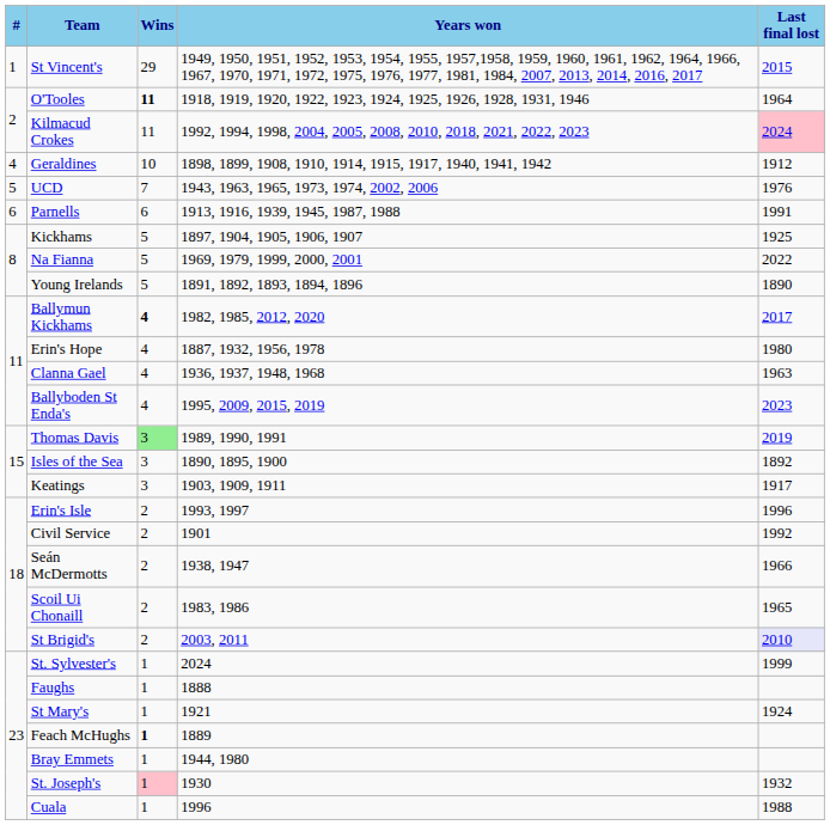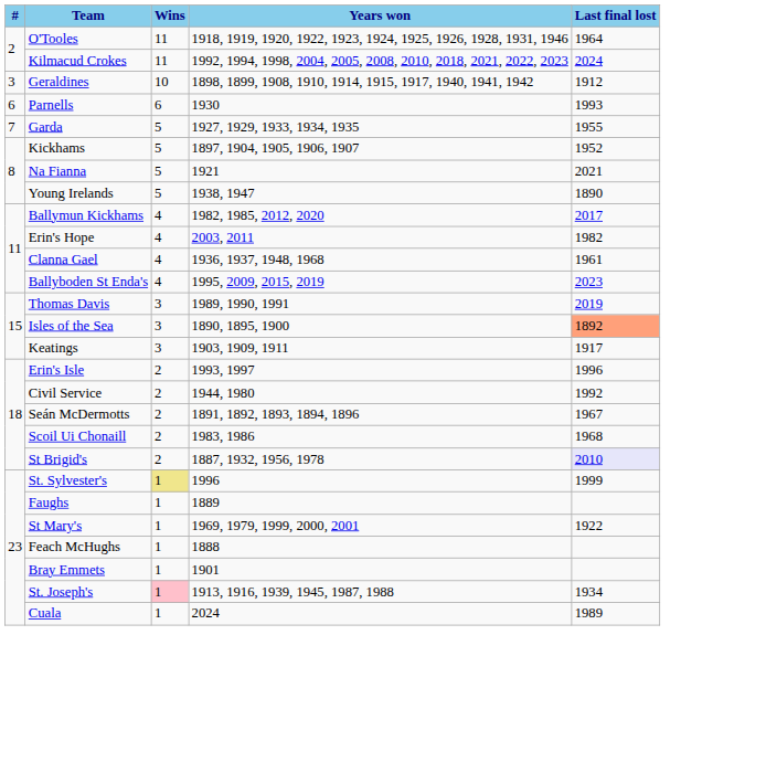- row: 1 | St Vincent's | 29 | 1949, 1950, 1951, 1952, 1953, 1954, 1955, 1957,1958, 1959, 1960, 1961, 1962, 1964, 1966, 1967, 1970, 1971, 1972, 1975, 1976, 1977, 1981, 1984, 2007, 2013, 2014, 2016, 2017 | 2015
O'Tooles | Wins: bold -> normal
Kilmacud Crokes | Last final lost: pink background -> no background
Geraldines | #: 4 -> 3
- row: 5 | UCD | 7 | 1943, 1963, 1965, 1973, 1974, 2002, 2006 | 1976
Parnells | Years won: 1913, 1916, 1939, 1945, 1987, 1988 -> 1930
Parnells | Last final lost: 1991 -> 1993
+ row: 7 | Garda | 5 | 1927, 1929, 1933, 1934, 1935 | 1955
Kickhams | Last final lost: 1925 -> 1952
Na Fianna | Years won: 1969, 1979, 1999, 2000, 2001 -> 1921
Na Fianna | Last final lost: 2022 -> 2021
Young Irelands | Years won: 1891, 1892, 1893, 1894, 1896 -> 1938, 1947
Ballymun Kickhams | Wins: bold -> normal
Erin's Hope | Years won: 1887, 1932, 1956, 1978 -> 2003, 2011
Erin's Hope | Last final lost: 1980 -> 1982
Clanna Gael | Last final lost: 1963 -> 1961
Thomas Davis | Wins: lightgreen background -> no background
Isles of the Sea | Last final lost: no background -> lightsalmon background
Civil Service | Years won: 1901 -> 1944, 1980
Seán McDermotts | Years won: 1938, 1947 -> 1891, 1892, 1893, 1894, 1896
Seán McDermotts | Last final lost: 1966 -> 1967
Scoil Ui Chonaill | Last final lost: 1965 -> 1968
St Brigid's | Years won: 2003, 2011 -> 1887, 1932, 1956, 1978
St. Sylvester's | Wins: no background -> khaki background
St. Sylvester's | Years won: 2024 -> 1996
Faughs | Years won: 1888 -> 1889
St Mary's | Years won: 1921 -> 1969, 1979, 1999, 2000, 2001
St Mary's | Last final lost: 1924 -> 1922
Feach McHughs | Wins: bold -> normal
Feach McHughs | Years won: 1889 -> 1888
Bray Emmets | Years won: 1944, 1980 -> 1901
St. Joseph's | Years won: 1930 -> 1913, 1916, 1939, 1945, 1987, 1988
St. Joseph's | Last final lost: 1932 -> 1934
Cuala | Years won: 1996 -> 2024
Cuala | Last final lost: 1988 -> 1989
